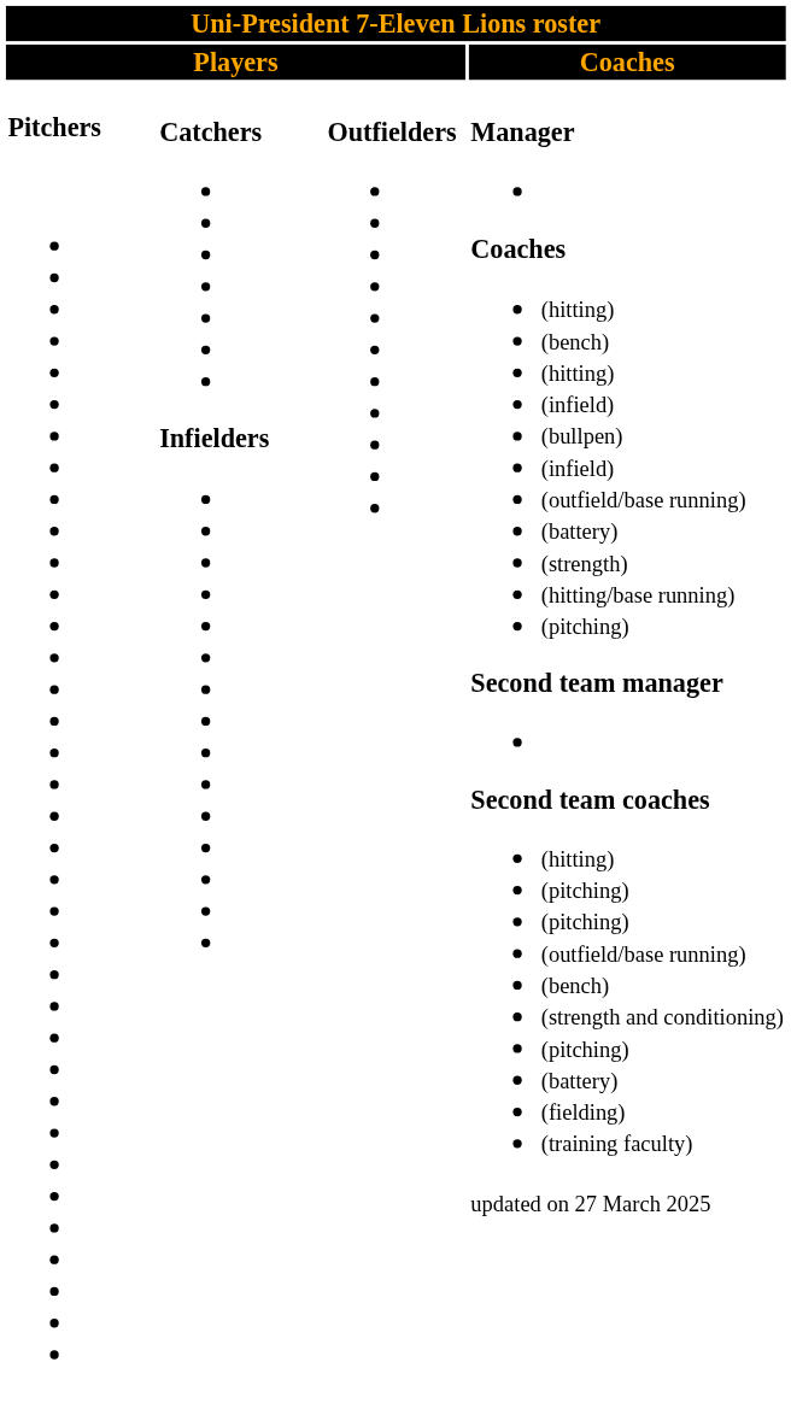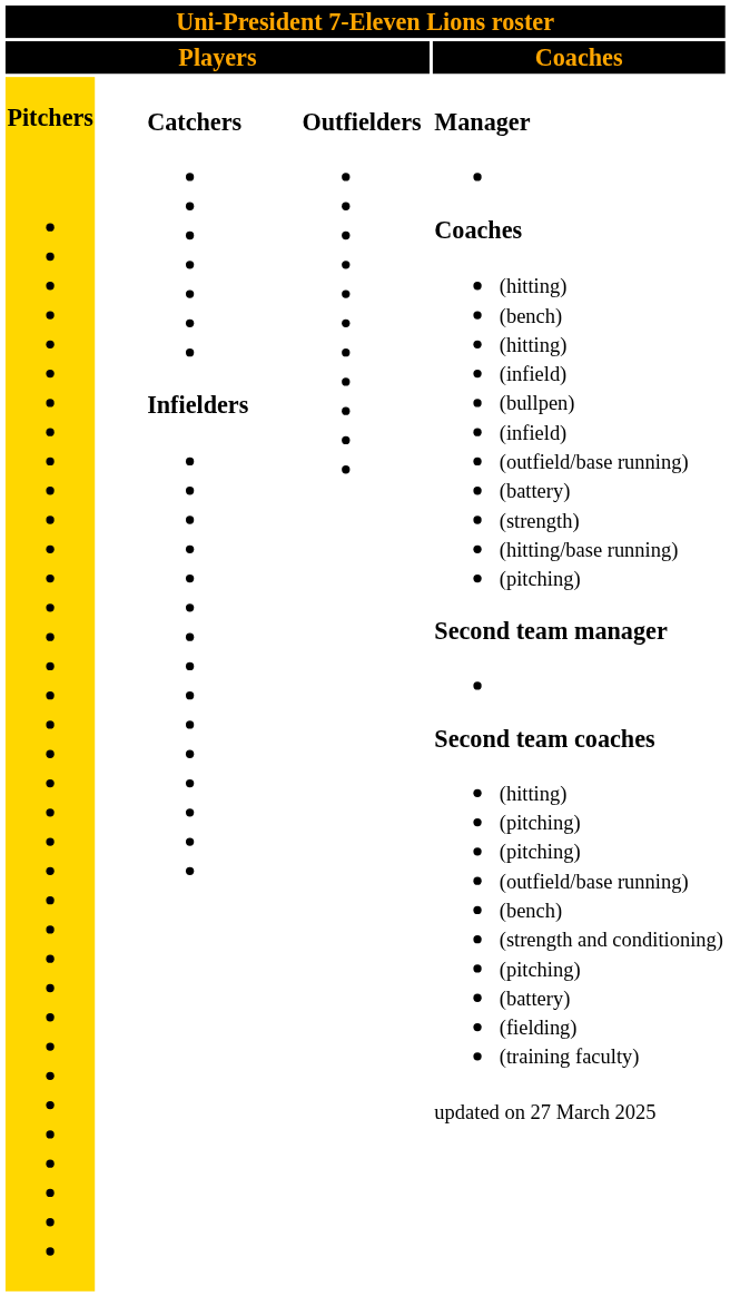Pitchers | column 1: no background -> gold background
